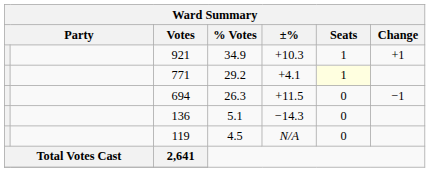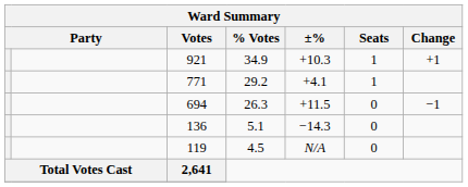771 | Seats: lightyellow background -> no background
